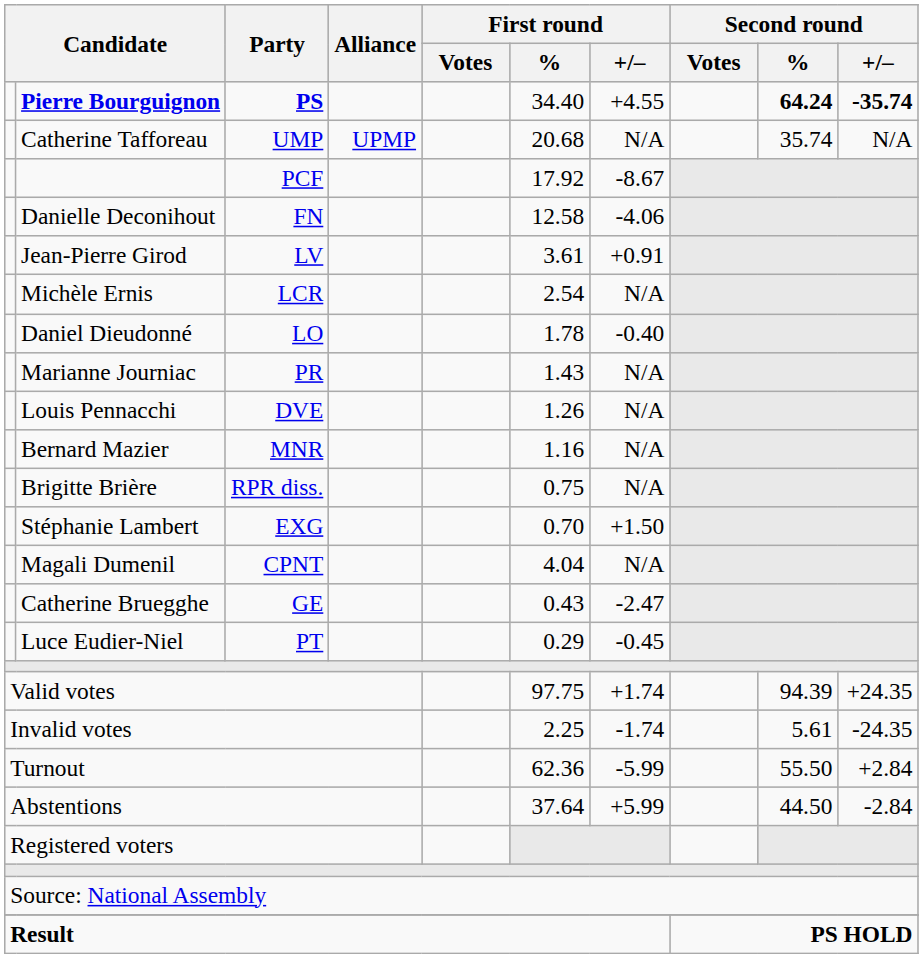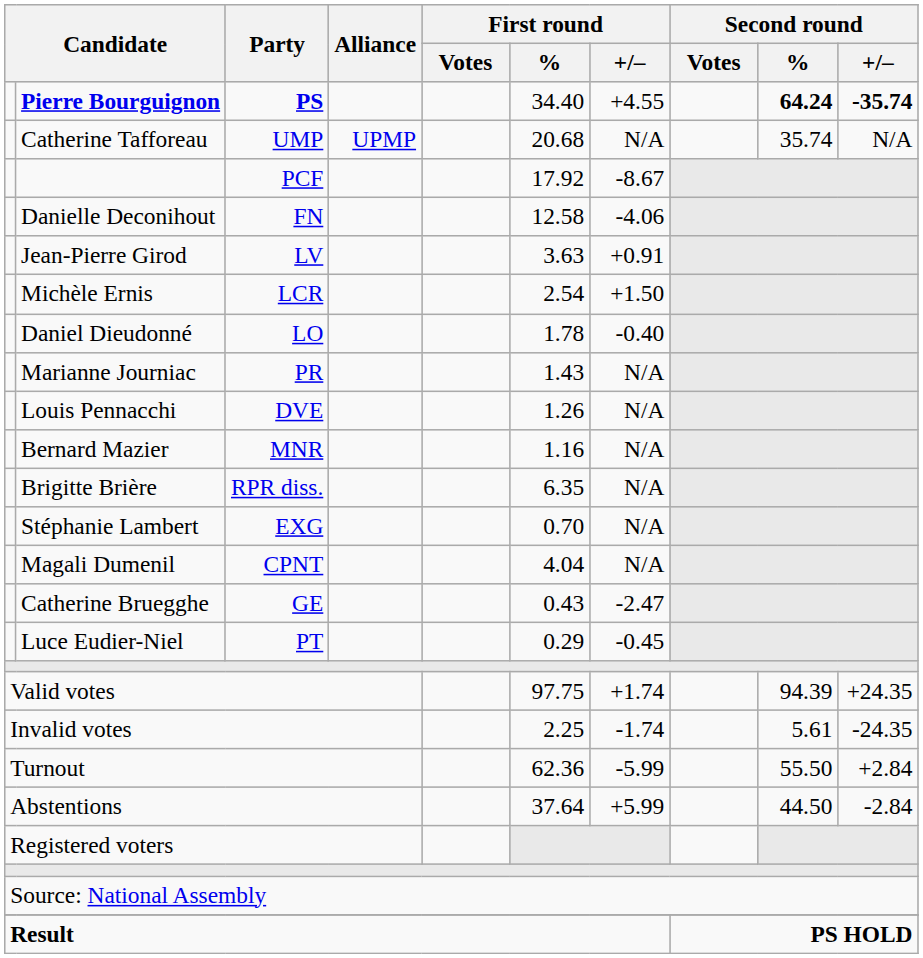LV | First round / %: 3.61 -> 3.63
LCR | First round / +/–: N/A -> +1.50
RPR diss. | First round / %: 0.75 -> 6.35
EXG | First round / +/–: +1.50 -> N/A
